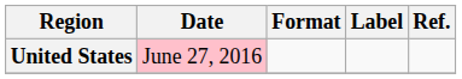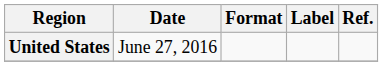United States | Date: pink background -> no background
